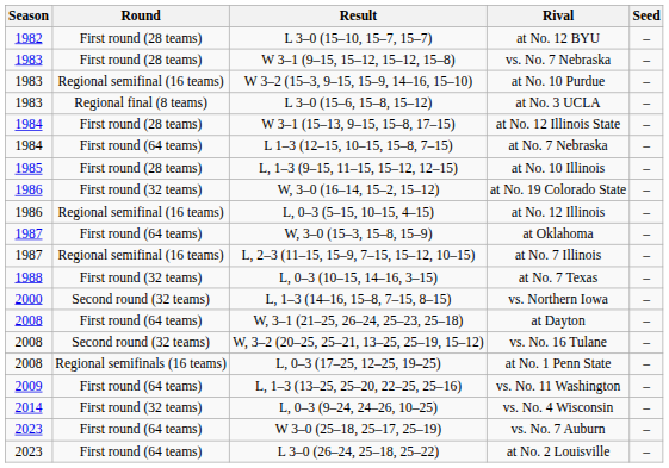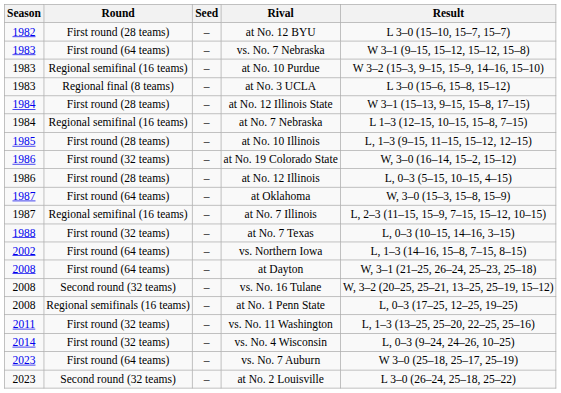columns swapped: Seed <-> Result
vs. No. 7 Nebraska | Round: First round (28 teams) -> First round (64 teams)
at No. 7 Nebraska | Round: First round (64 teams) -> Regional semifinal (16 teams)
at No. 12 Illinois | Round: Regional semifinal (16 teams) -> First round (28 teams)
vs. Northern Iowa | Season: 2000 -> 2002
vs. Northern Iowa | Round: Second round (32 teams) -> First round (64 teams)
vs. No. 11 Washington | Season: 2009 -> 2011
vs. No. 11 Washington | Round: First round (64 teams) -> First round (32 teams)
at No. 2 Louisville | Round: First round (64 teams) -> Second round (32 teams)
